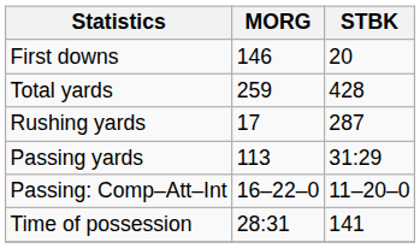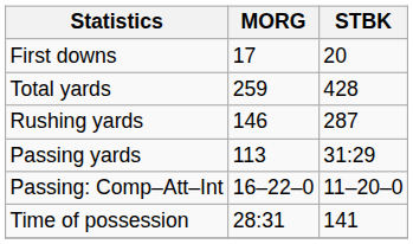First downs | MORG: 146 -> 17
Rushing yards | MORG: 17 -> 146
